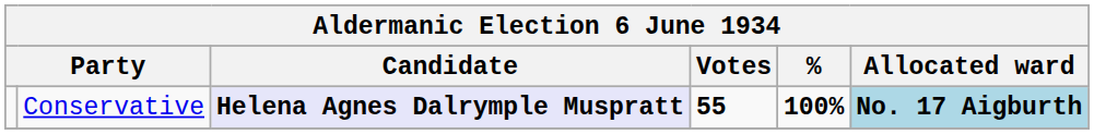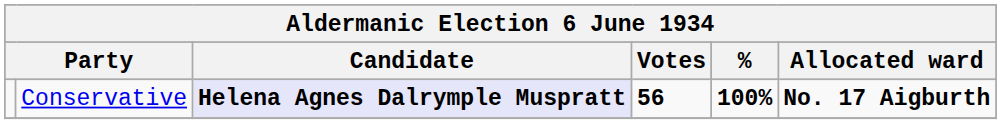Conservative | Votes: 55 -> 56
Conservative | Allocated ward: lightblue background -> no background
